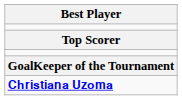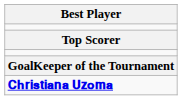row 6 | column 1: normal -> bold
